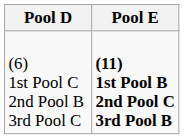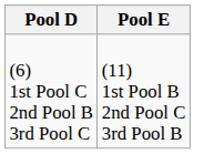(6) 1st Pool C 2nd Pool B 3rd Pool C | Pool E: bold -> normal
